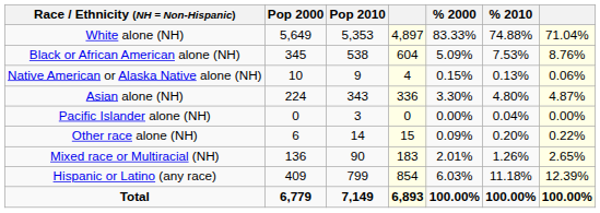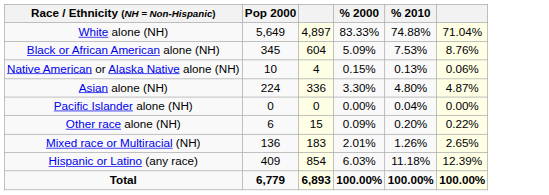- column: Pop 2010 | 5,353 | 538 | 9 | 343 | 3 | 14 | 90 | 799 | 7,149
